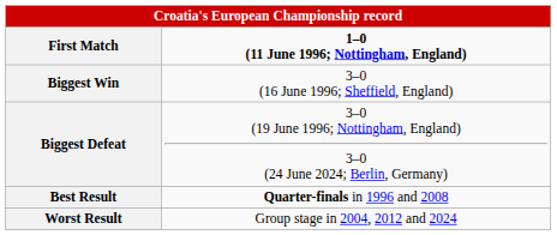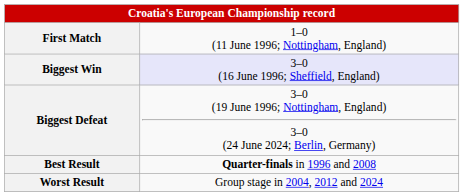First Match | column 2: bold -> normal
Biggest Win | column 2: no background -> lavender background
